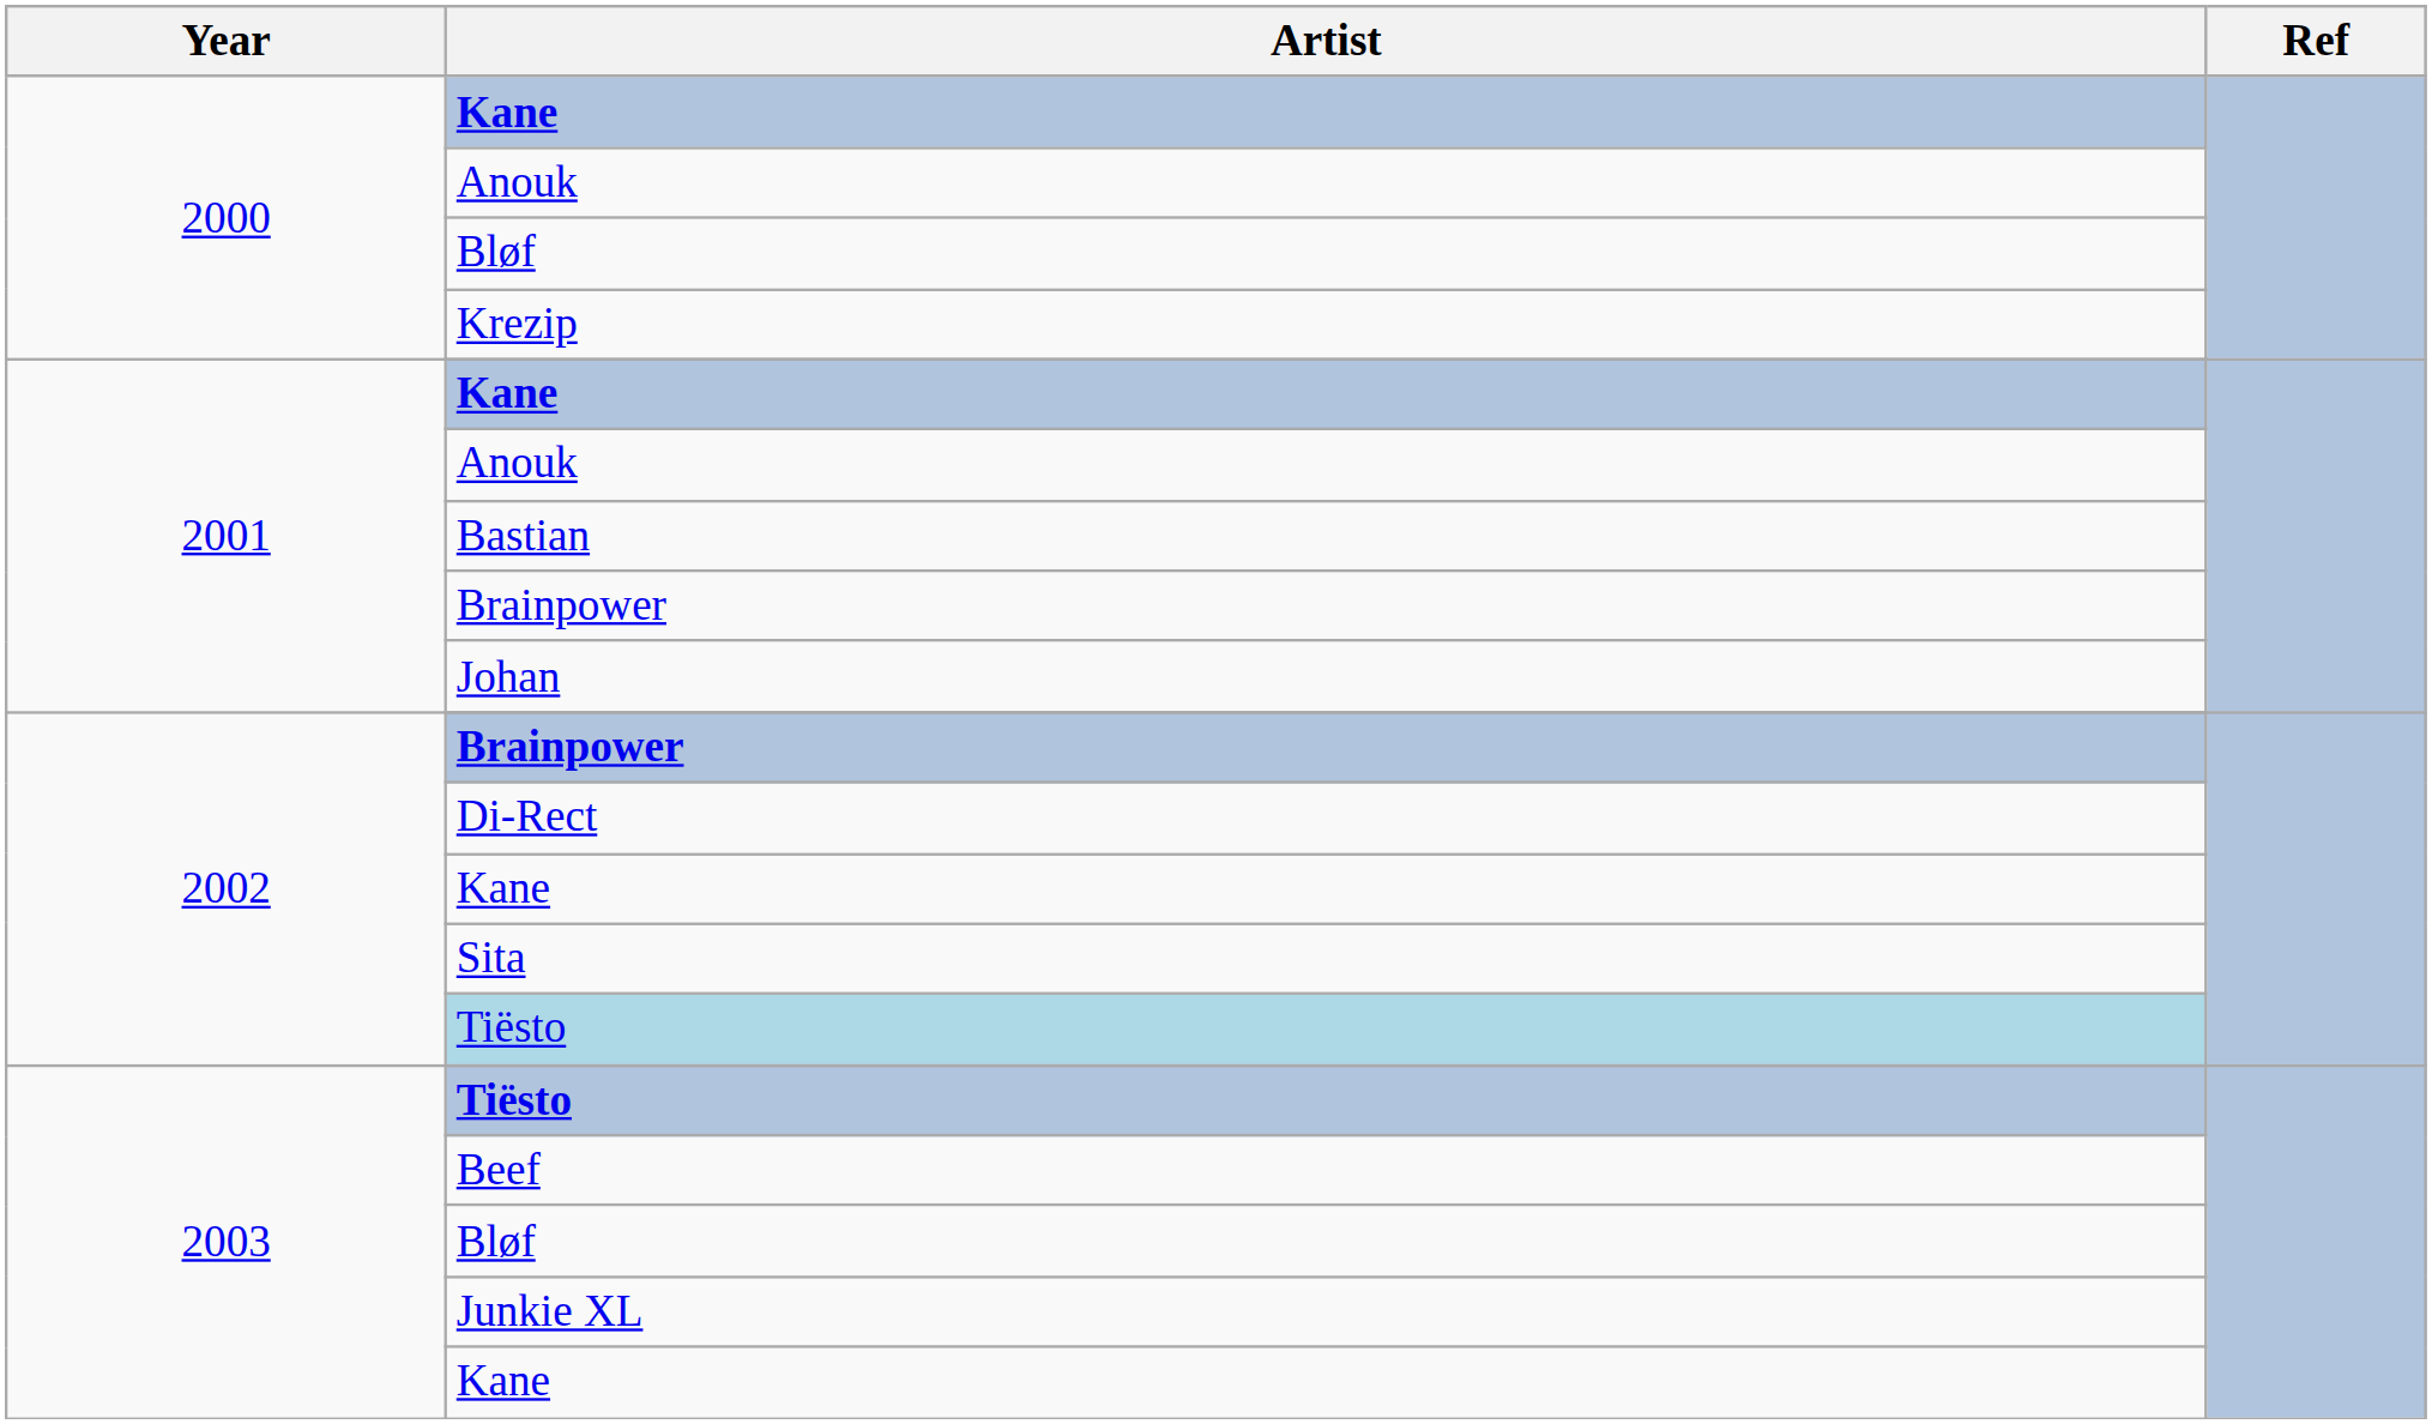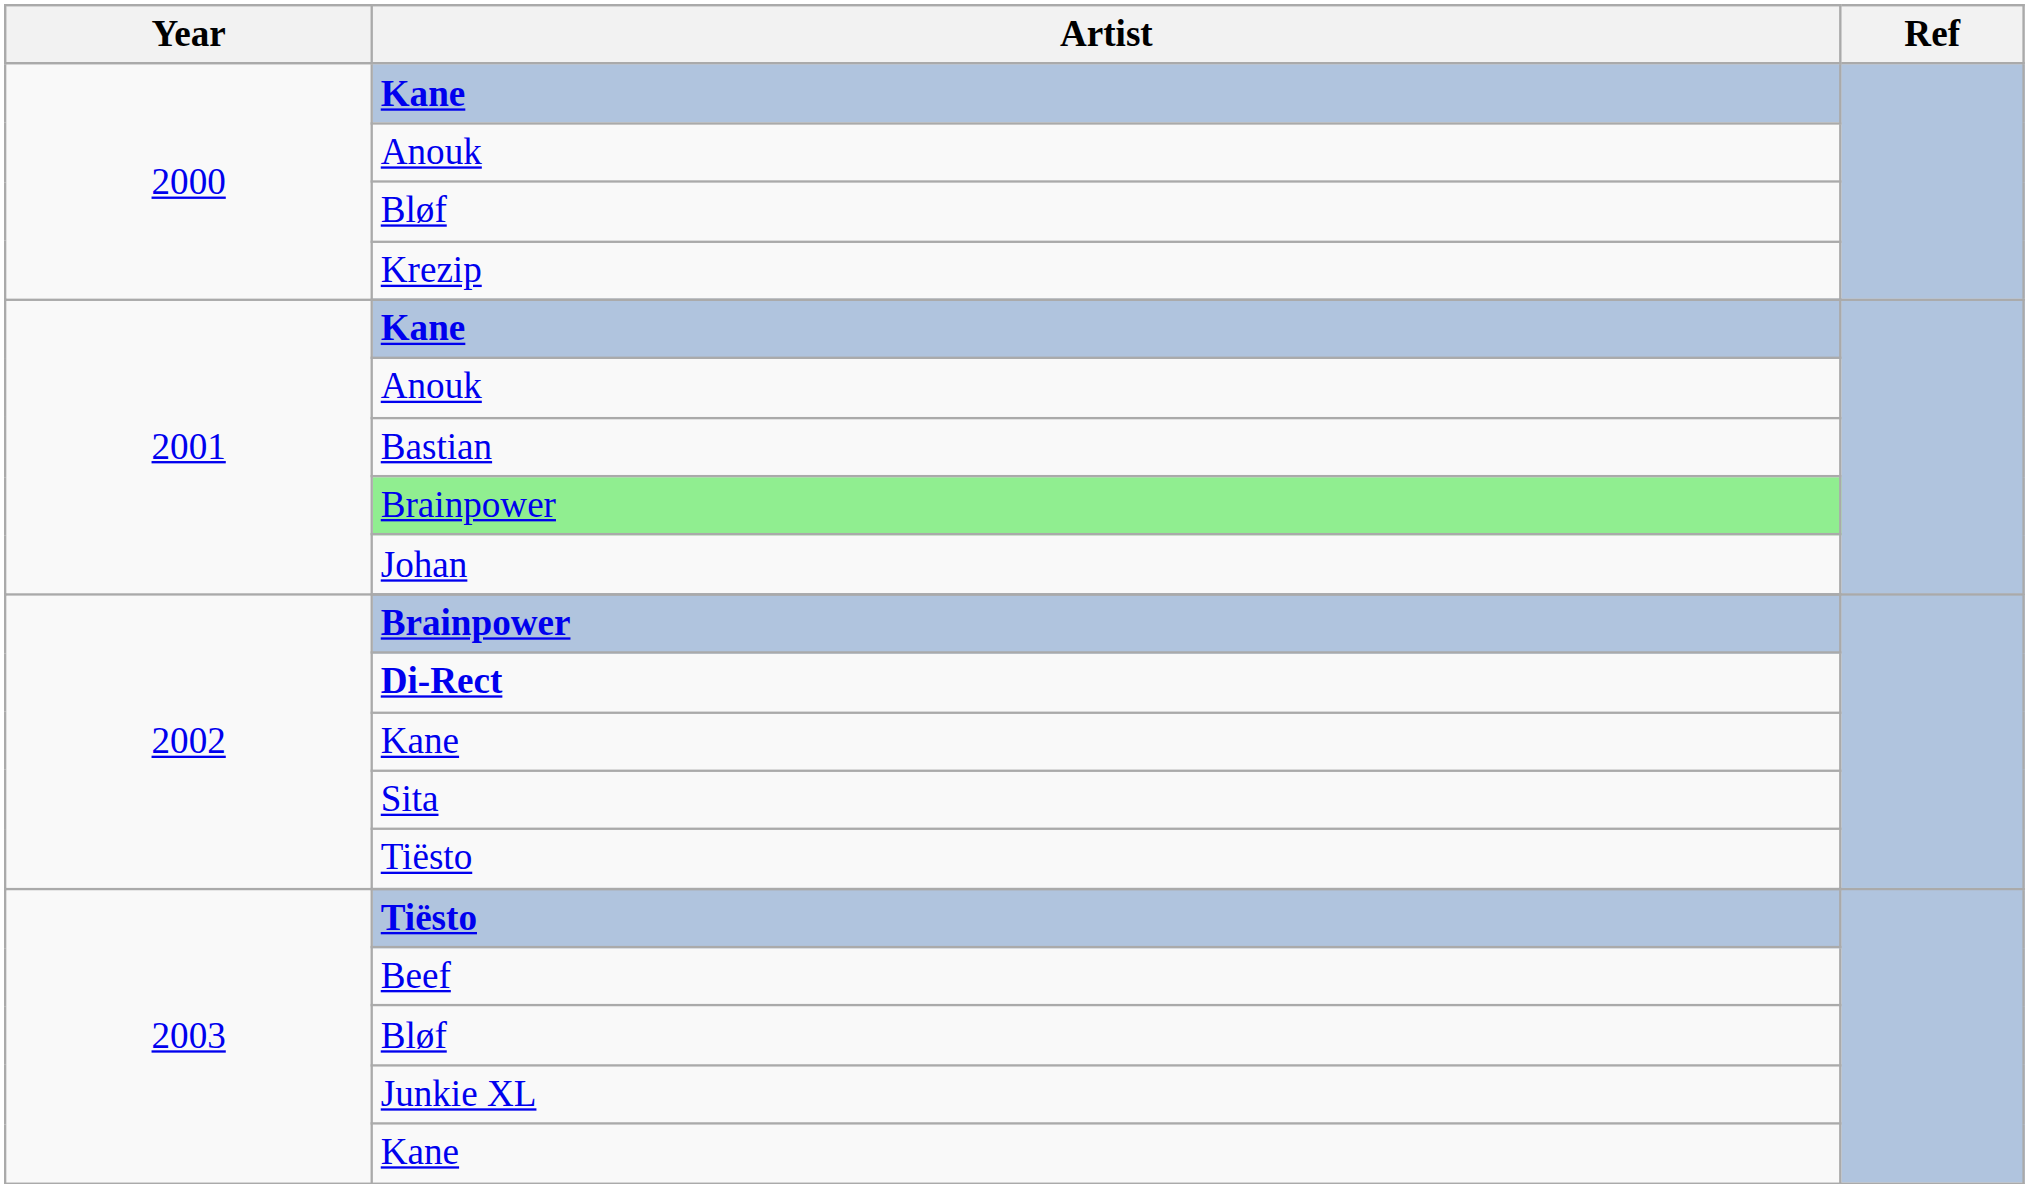2001 / Brainpower | Artist: no background -> lightgreen background
Di-Rect | Artist: normal -> bold
2002 / Tiësto | Artist: lightblue background -> no background
